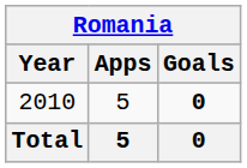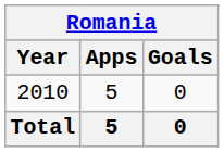2010 | Goals: bold -> normal
